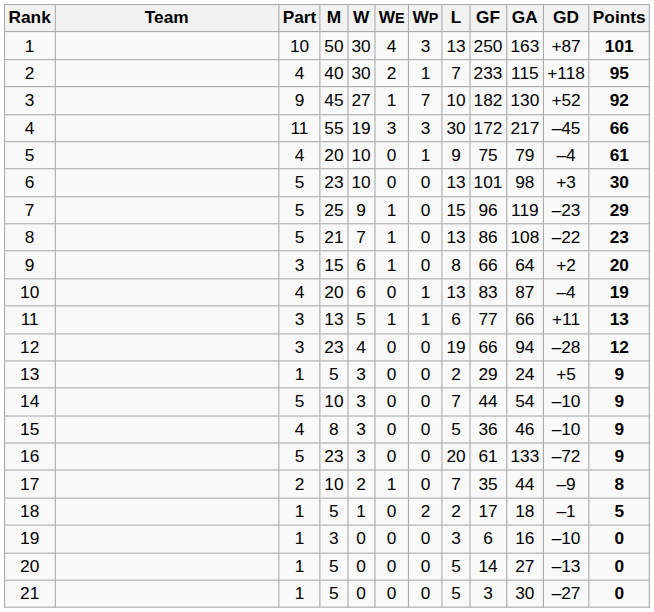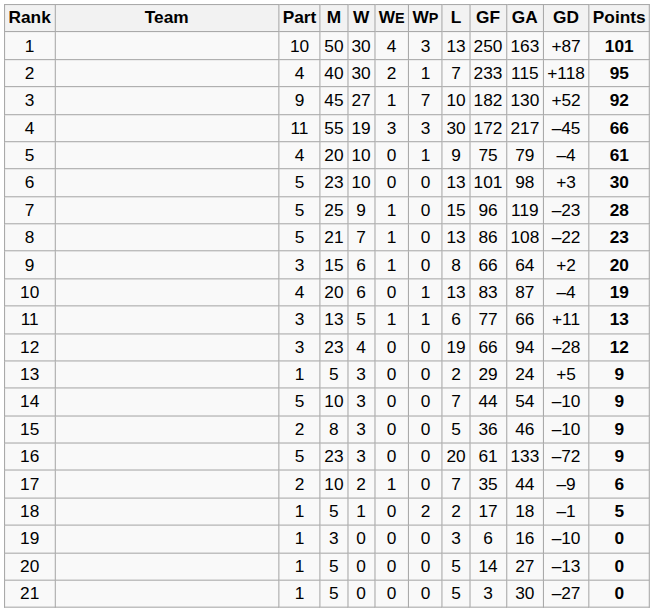row 8 | Points: 29 -> 28
row 16 | Part: 4 -> 2
row 18 | Points: 8 -> 6
